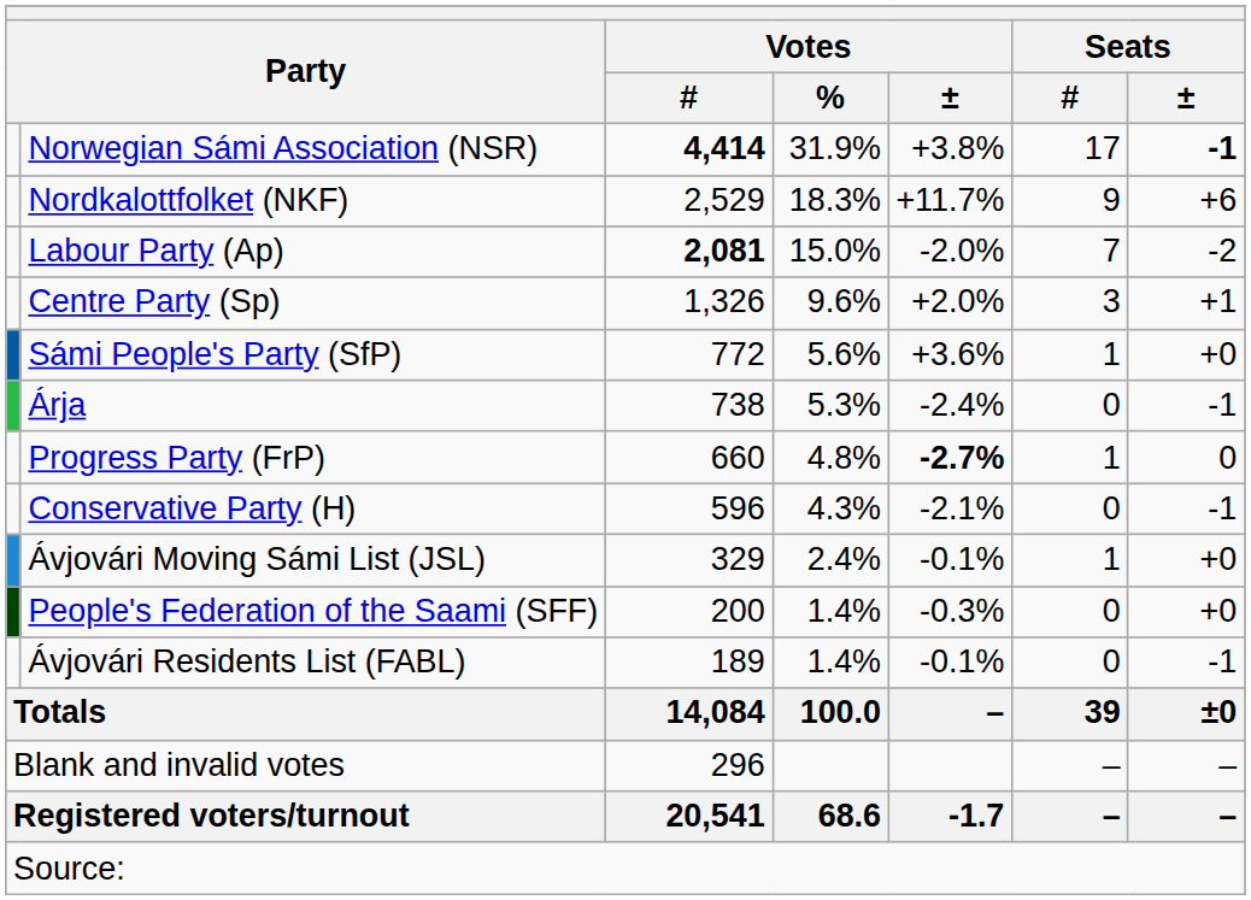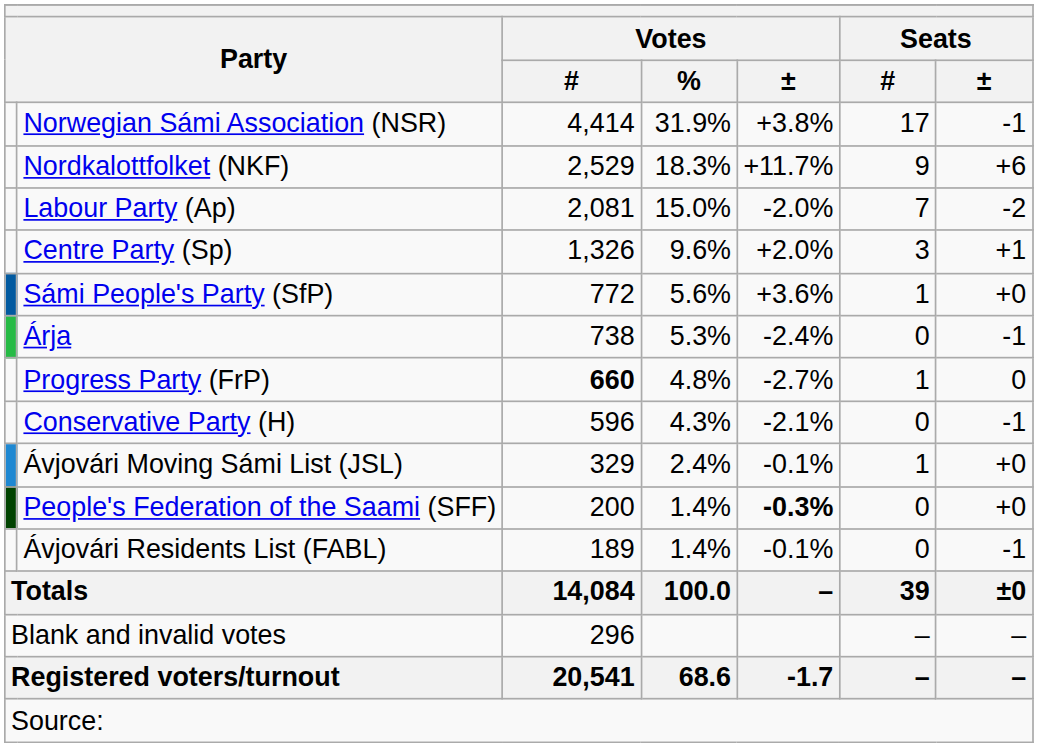Norwegian Sámi Association (NSR) | Votes / #: bold -> normal
Norwegian Sámi Association (NSR) | Seats / ±: bold -> normal
Labour Party (Ap) | Votes / #: bold -> normal
Progress Party (FrP) | Votes / #: normal -> bold
Progress Party (FrP) | Votes / ±: bold -> normal
People's Federation of the Saami (SFF) | Votes / ±: normal -> bold
